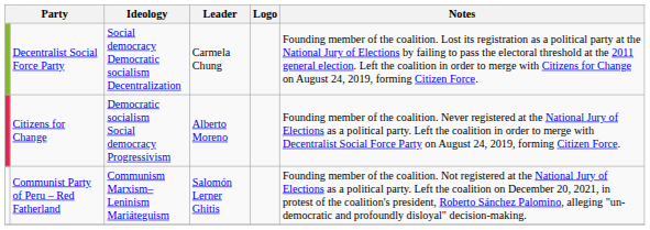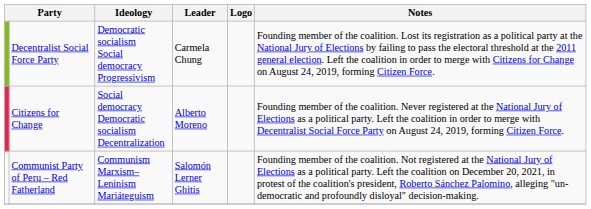Decentralist Social Force Party | Ideology: Social democracy Democratic socialism Decentralization -> Democratic socialism Social democracy Progressivism
Citizens for Change | Ideology: Democratic socialism Social democracy Progressivism -> Social democracy Democratic socialism Decentralization
